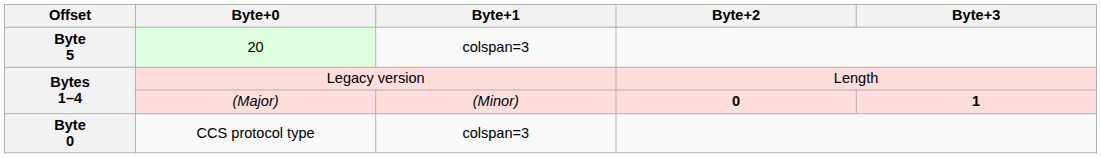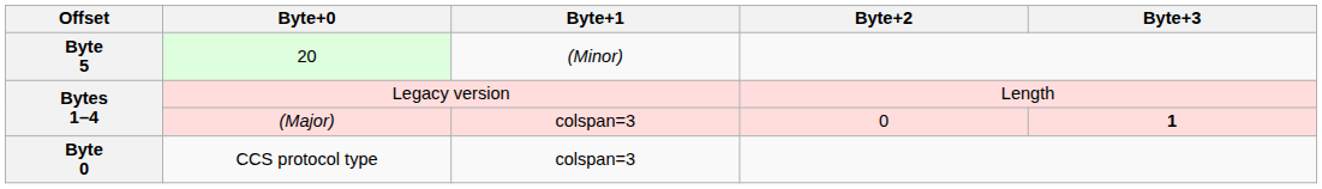20 | Byte+1: colspan=3 -> (Minor)
(Major) | Byte+1: (Minor) -> colspan=3
(Major) | Byte+2: bold -> normal
